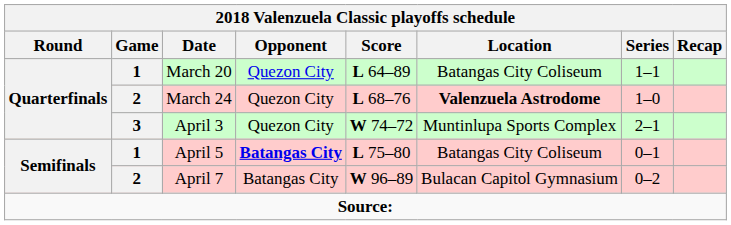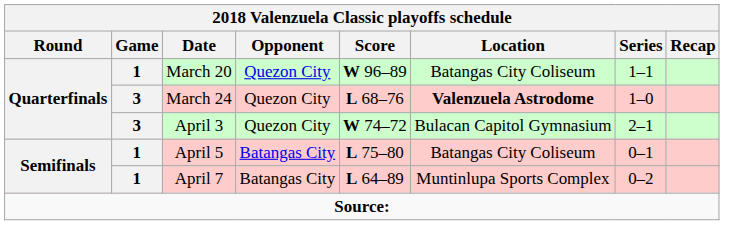March 20 | Score: L 64–89 -> W 96–89
March 24 | Game: 2 -> 3
April 3 | Location: Muntinlupa Sports Complex -> Bulacan Capitol Gymnasium
April 5 | Opponent: bold -> normal
April 7 | Game: 2 -> 1
April 7 | Score: W 96–89 -> L 64–89
April 7 | Location: Bulacan Capitol Gymnasium -> Muntinlupa Sports Complex
